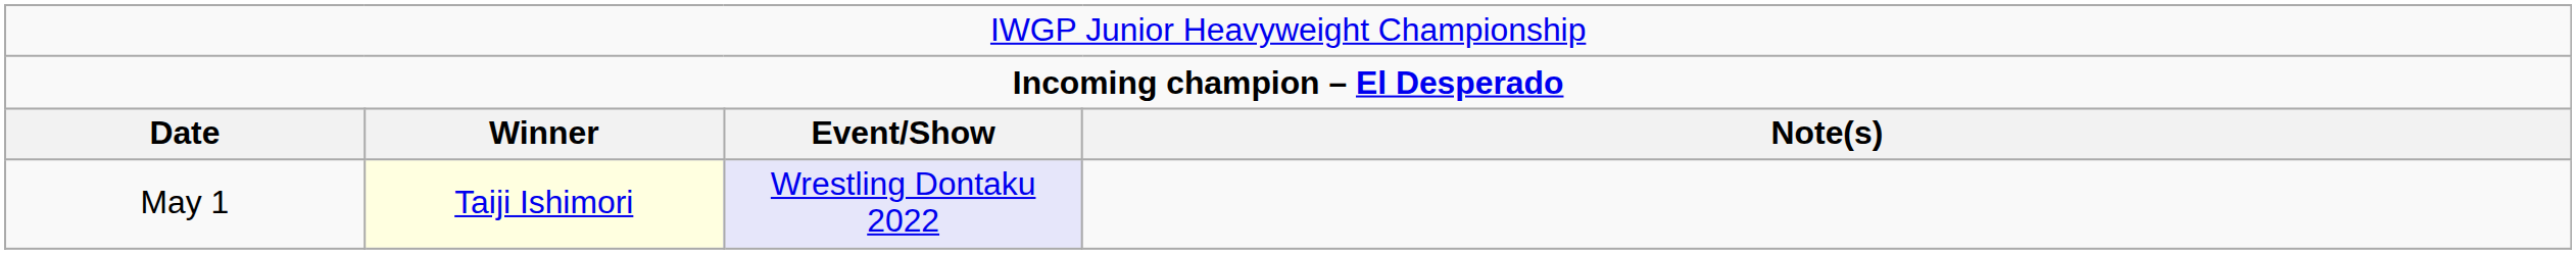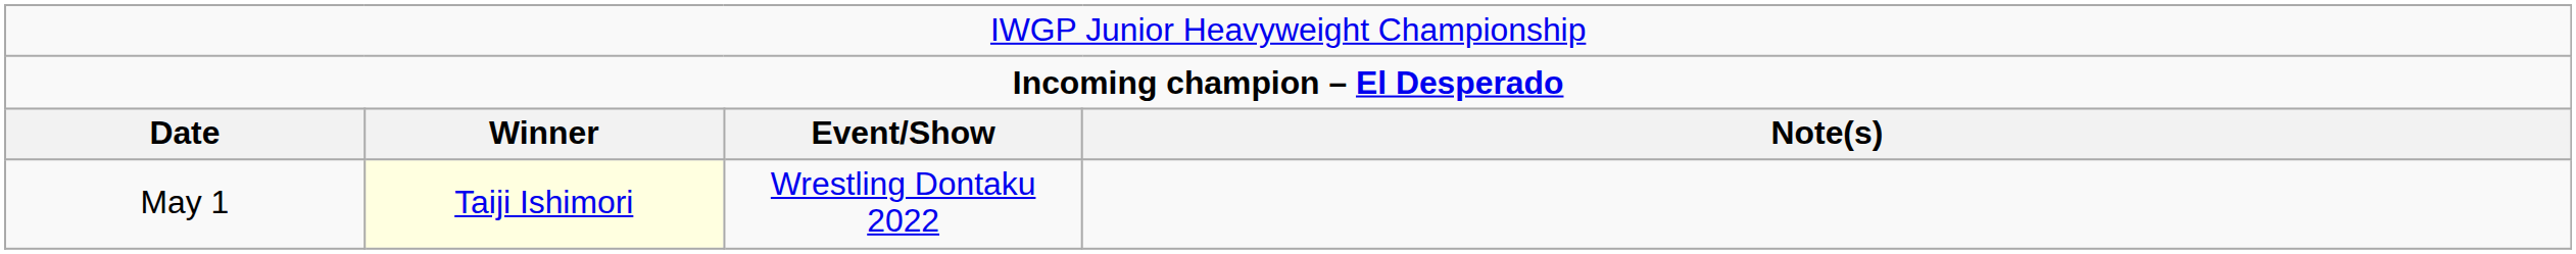May 1 | column 3: lavender background -> no background
